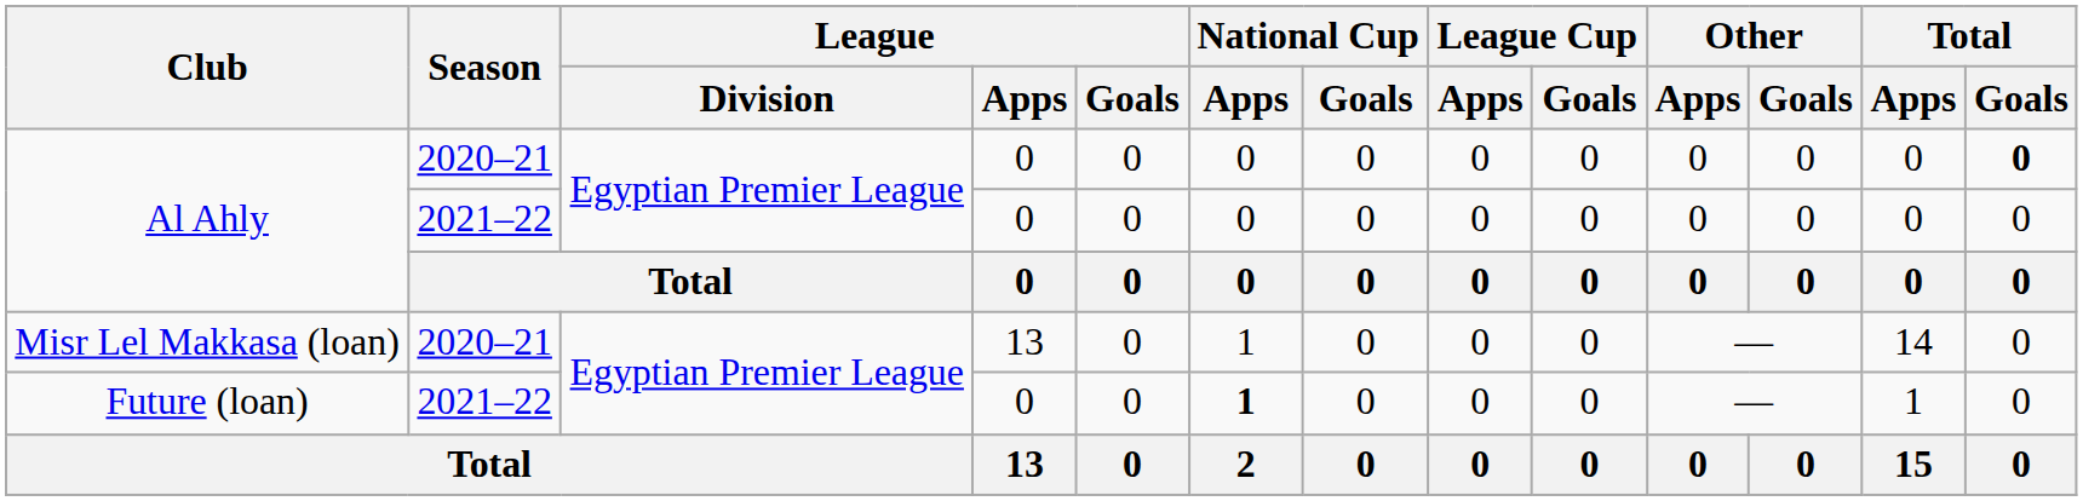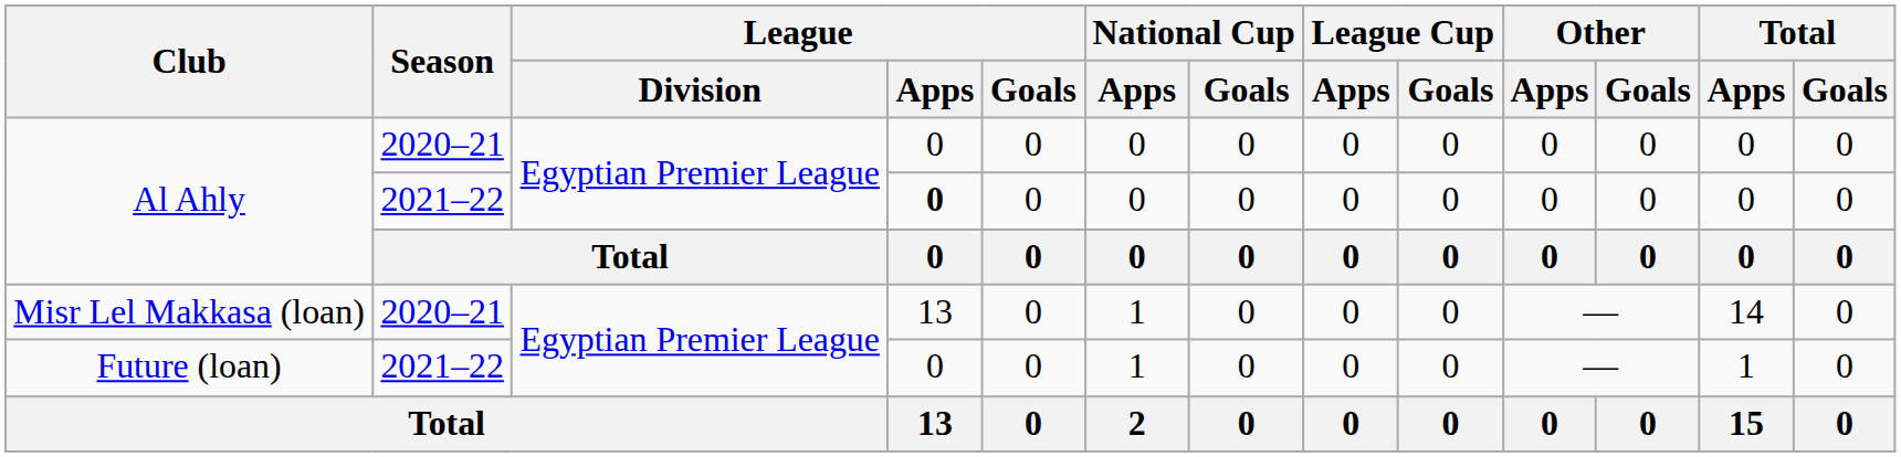Al Ahly / 2020–21 | Total / Goals: bold -> normal
Al Ahly / 2021–22 | League / Apps: normal -> bold
Future (loan) | National Cup / Apps: bold -> normal
